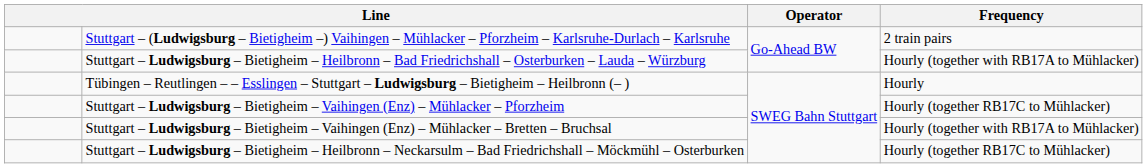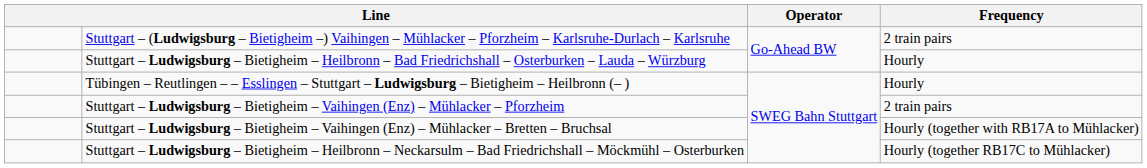row 3 | Frequency: Hourly (together with RB17A to Mühlacker) -> Hourly
row 5 | Frequency: Hourly (together RB17C to Mühlacker) -> 2 train pairs
